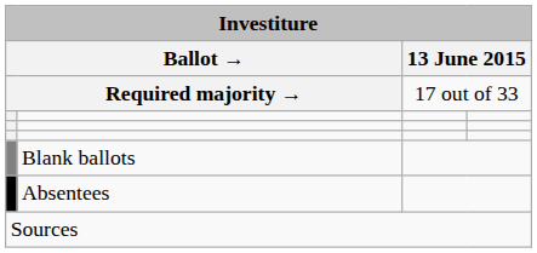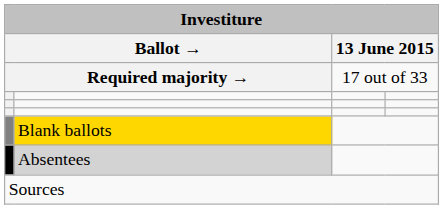Blank ballots | column 2: no background -> gold background
Absentees | column 2: no background -> lightgrey background
